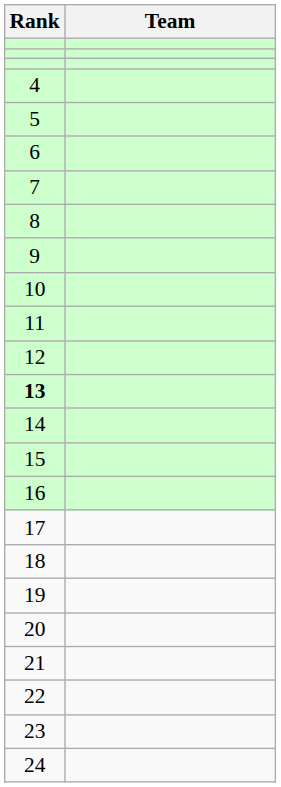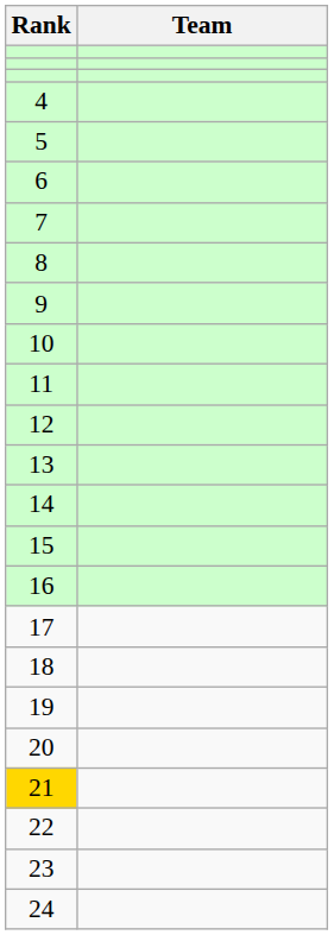row 14 | Rank: bold -> normal
row 22 | Rank: no background -> gold background
